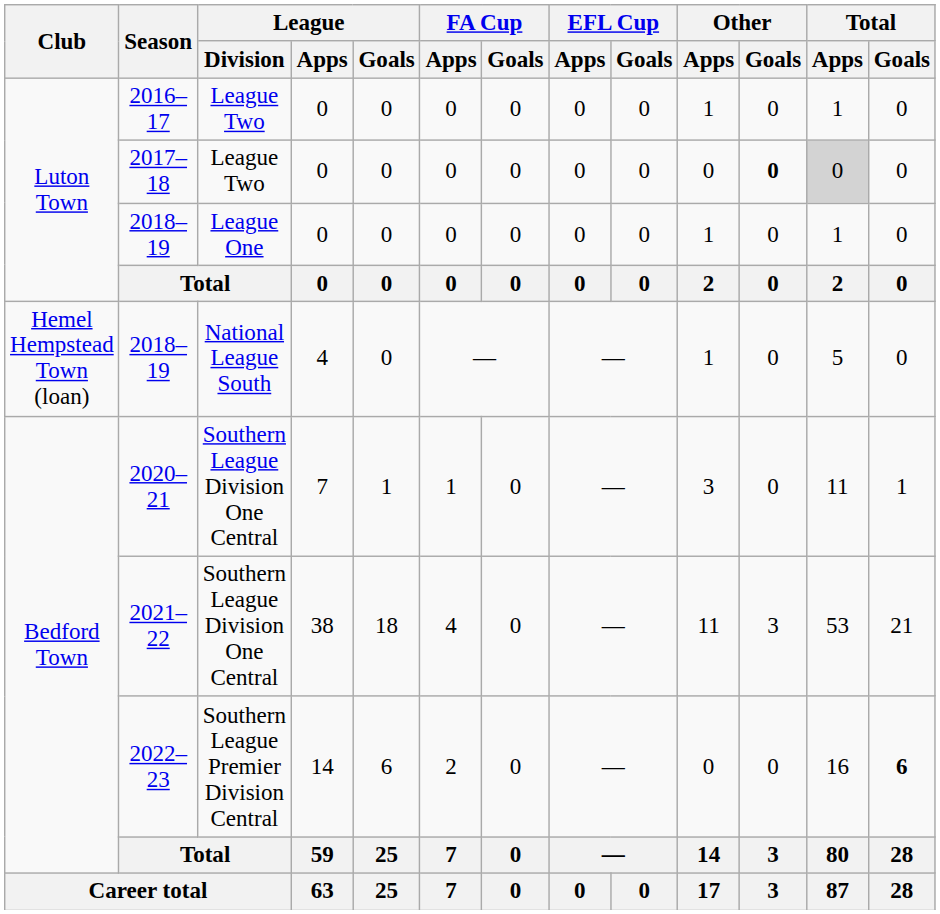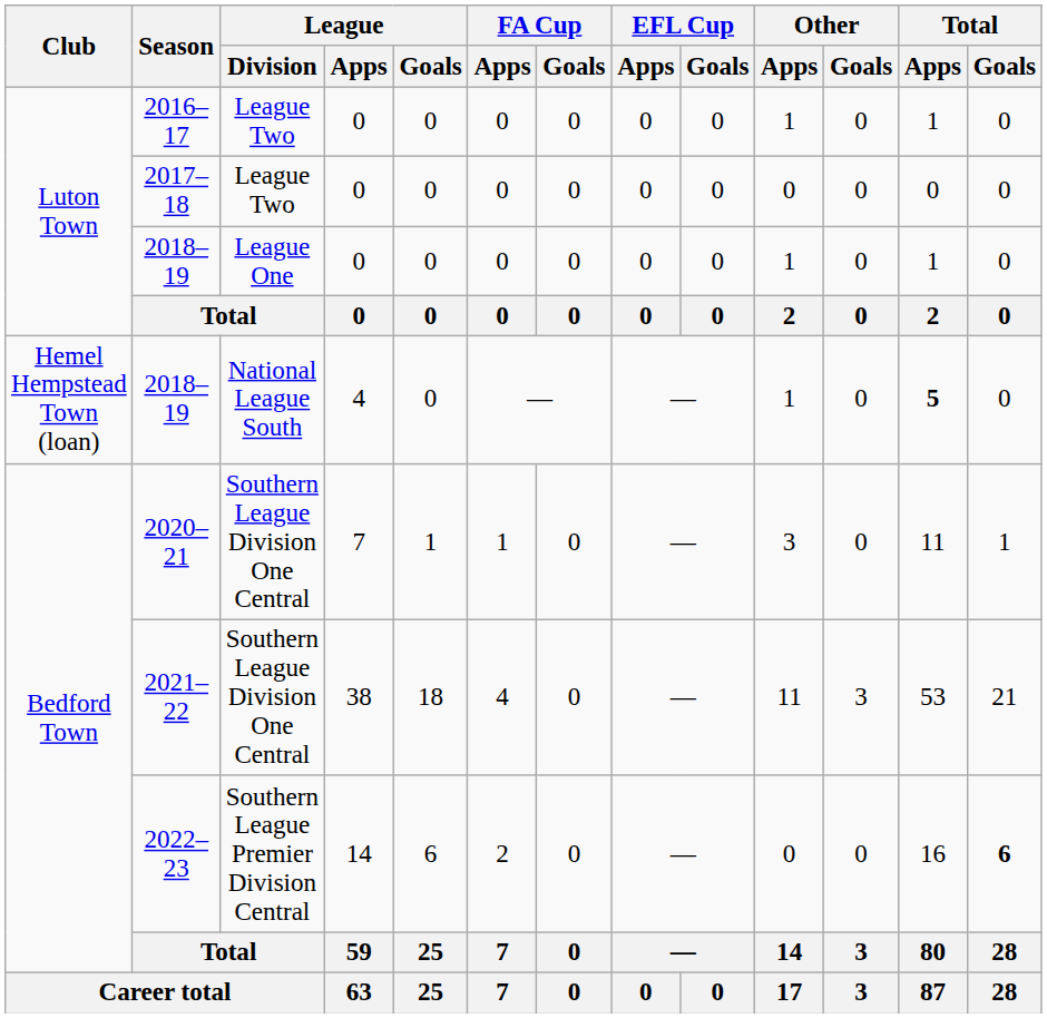2017–18 | Other / Goals: bold -> normal
2017–18 | Total / Apps: lightgrey background -> no background
2018–19 / National League South | Total / Apps: normal -> bold
